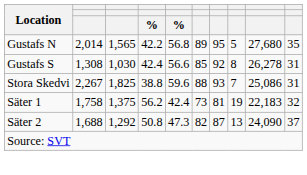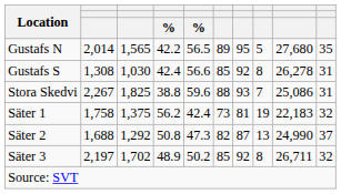Gustafs N | column 5: 56.8 -> 56.5
Säter 2 | column 9: 24,090 -> 24,990
+ row: Säter 3 | 2,197 | 1,702 | 48.9 | 50.2 | 85 | 92 | 8 | 26,711 | 32
